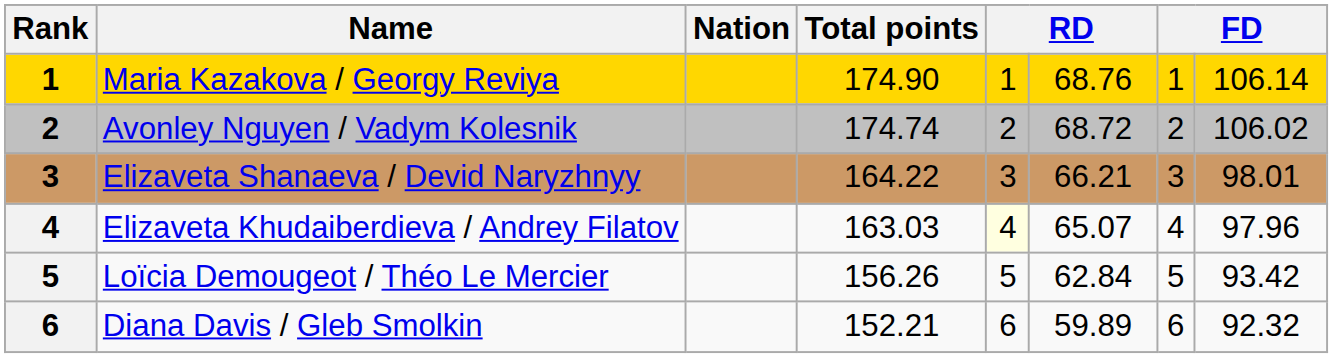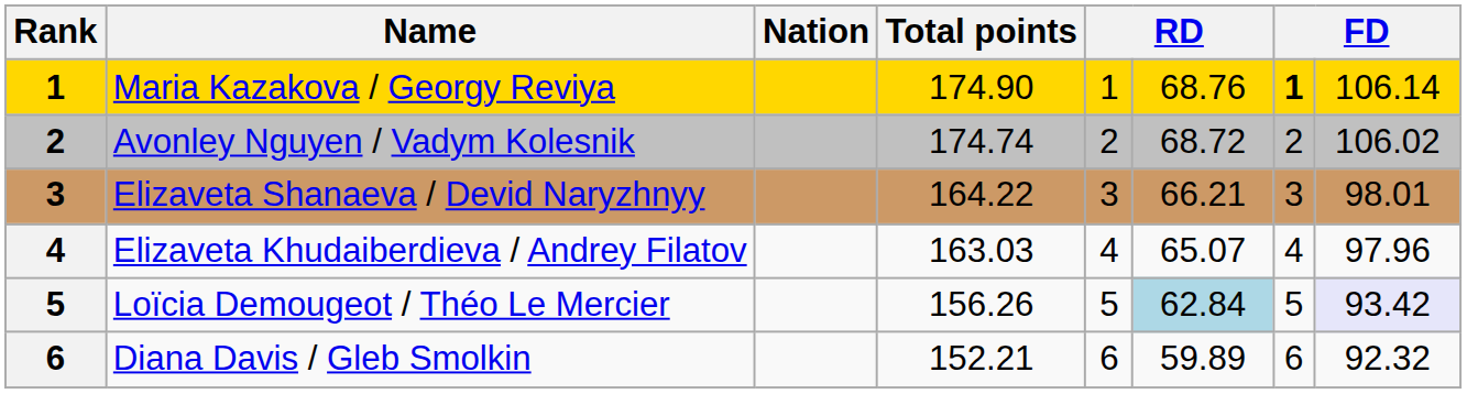Maria Kazakova / Georgy Reviya | column 7: normal -> bold
Elizaveta Khudaiberdieva / Andrey Filatov | column 5: lightyellow background -> no background
Loïcia Demougeot / Théo Le Mercier | column 6: no background -> lightblue background
Loïcia Demougeot / Théo Le Mercier | column 8: no background -> lavender background
